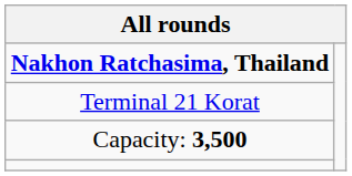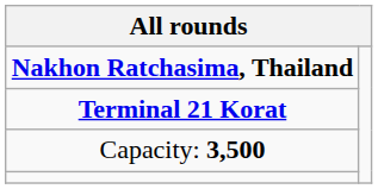Terminal 21 Korat | Nakhon Ratchasima, Thailand: normal -> bold
